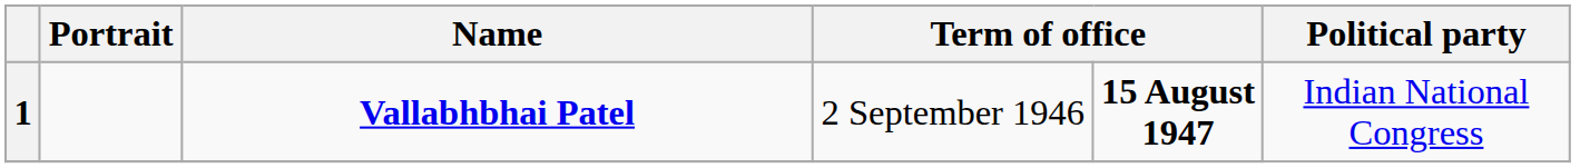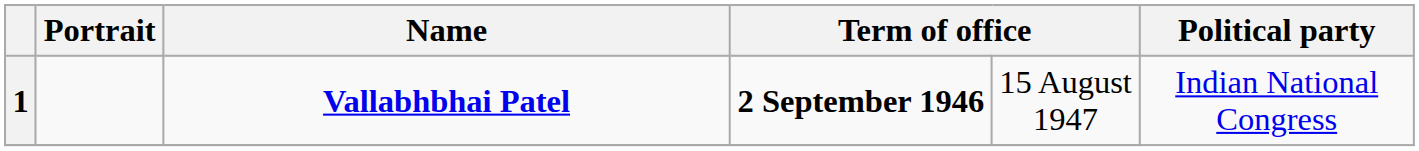1 | column 4: normal -> bold
1 | column 5: bold -> normal
